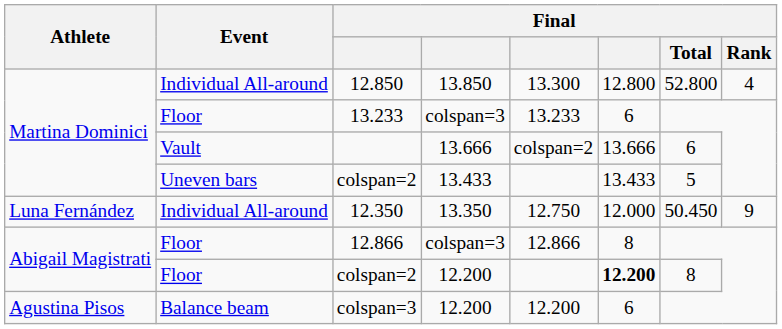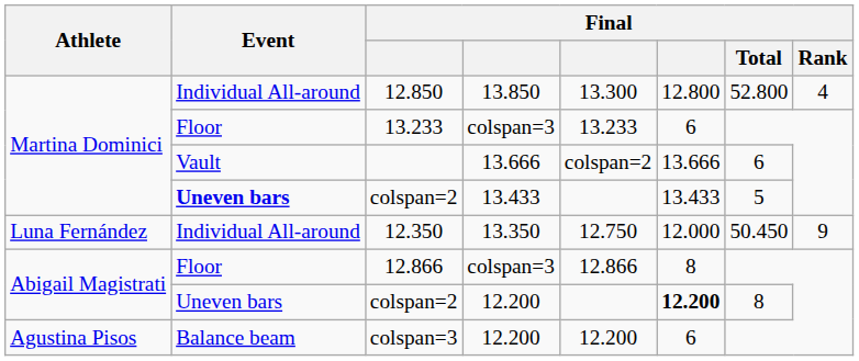colspan=2 / 13.433 | Event: normal -> bold
colspan=2 / 12.200 | Event: Floor -> Uneven bars
